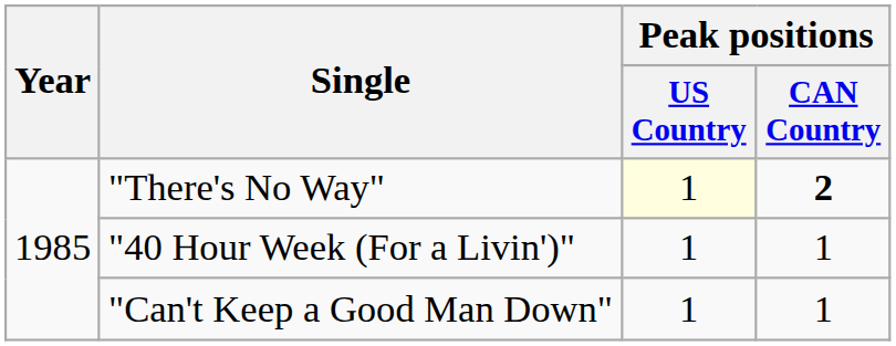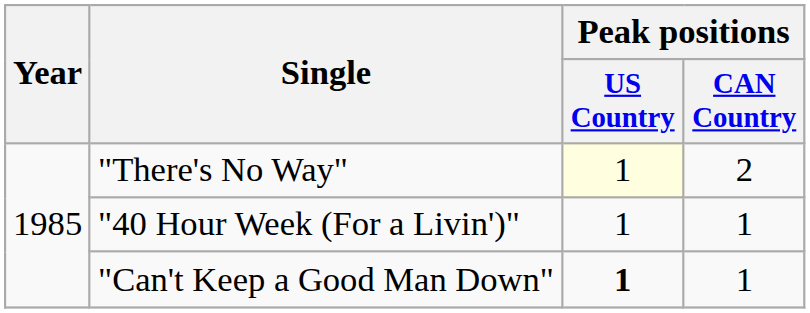"There's No Way" | Peak positions / CAN Country: bold -> normal
"Can't Keep a Good Man Down" | Peak positions / US Country: normal -> bold
